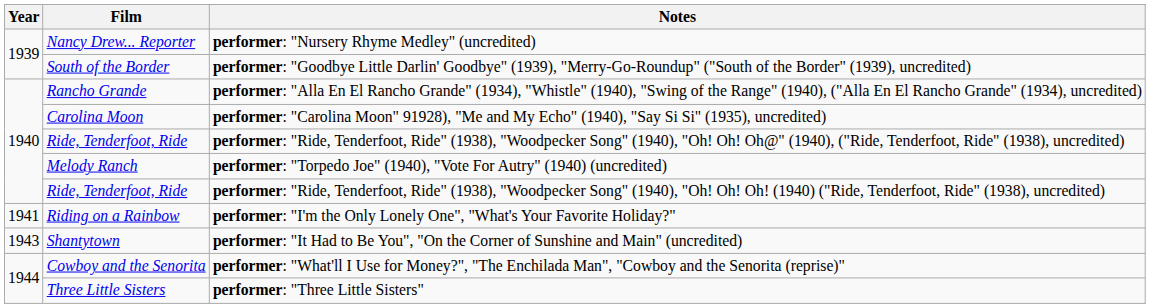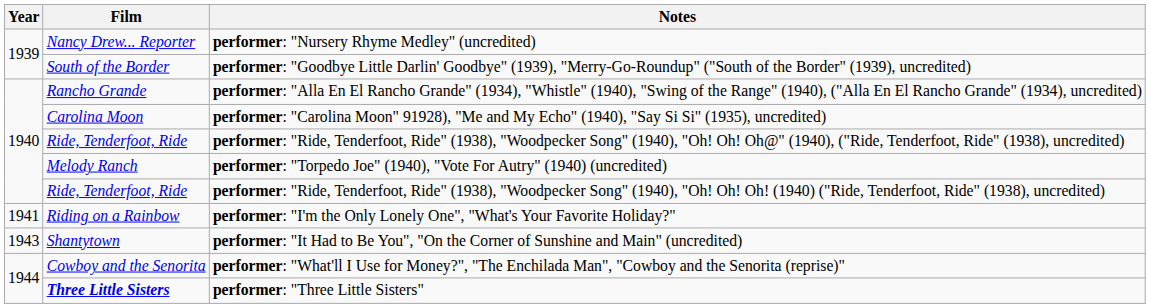performer: "Three Little Sisters" | Film: normal -> bold
